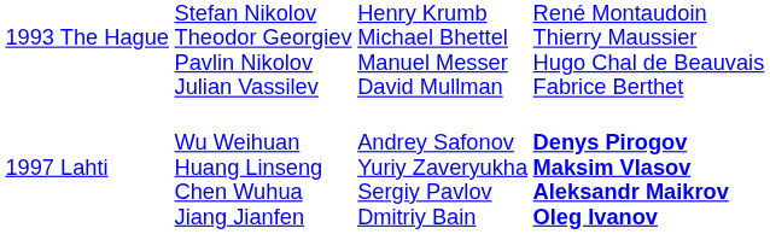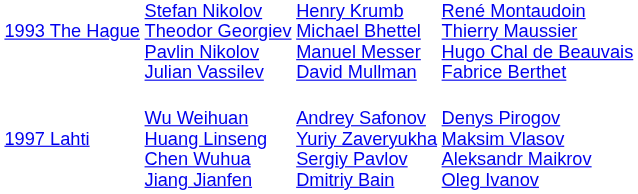1997 Lahti | column 4: bold -> normal
